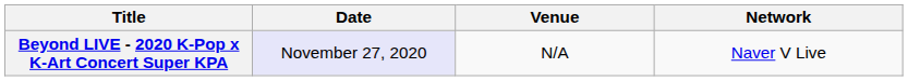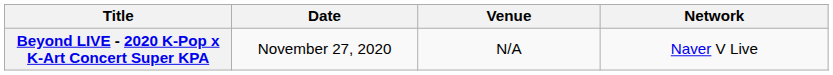Beyond LIVE - 2020 K-Pop x K-Art Concert Super KPA | Date: lavender background -> no background
